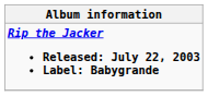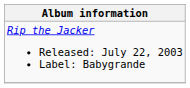row 2 | column 1: bold -> normal
